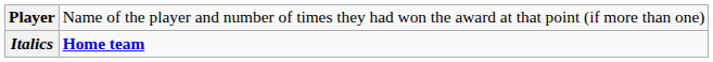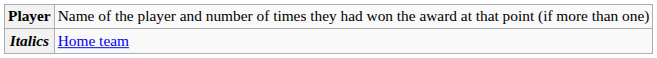Italics | column 2: bold -> normal
